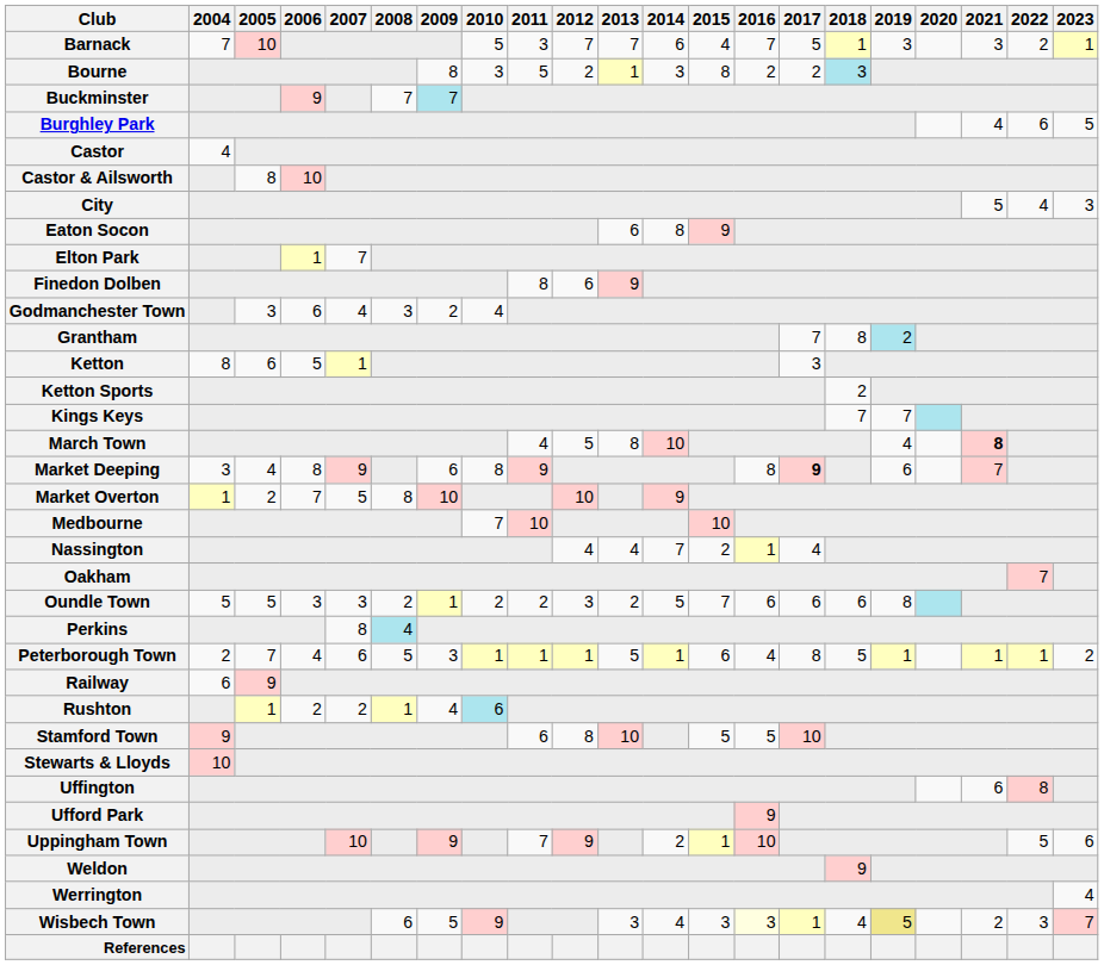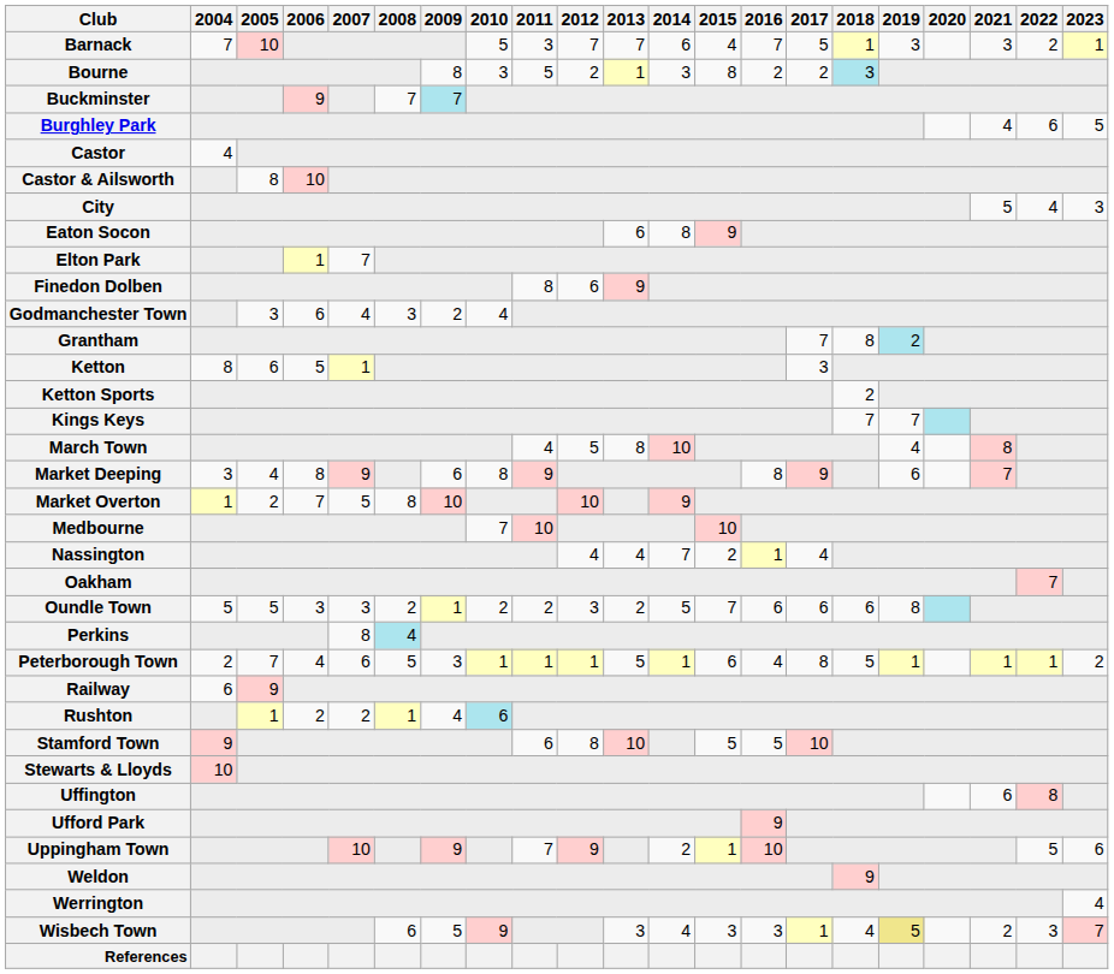March Town | 2021: bold -> normal
Market Deeping | 2017: bold -> normal
Wisbech Town | 2016: lightyellow background -> no background
